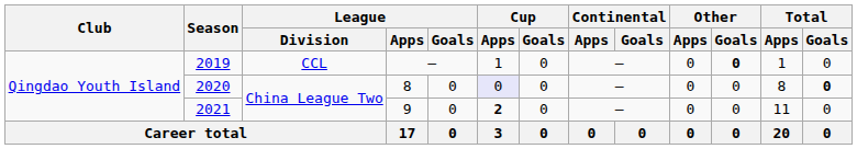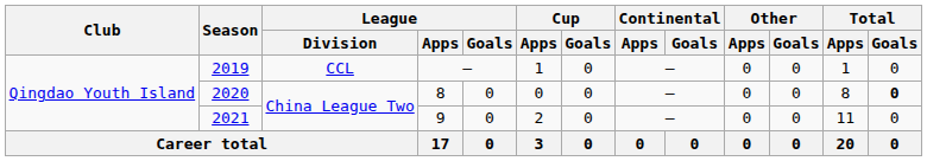2019 | Other / Goals: bold -> normal
2020 | Cup / Apps: lavender background -> no background
2021 | Cup / Apps: bold -> normal
